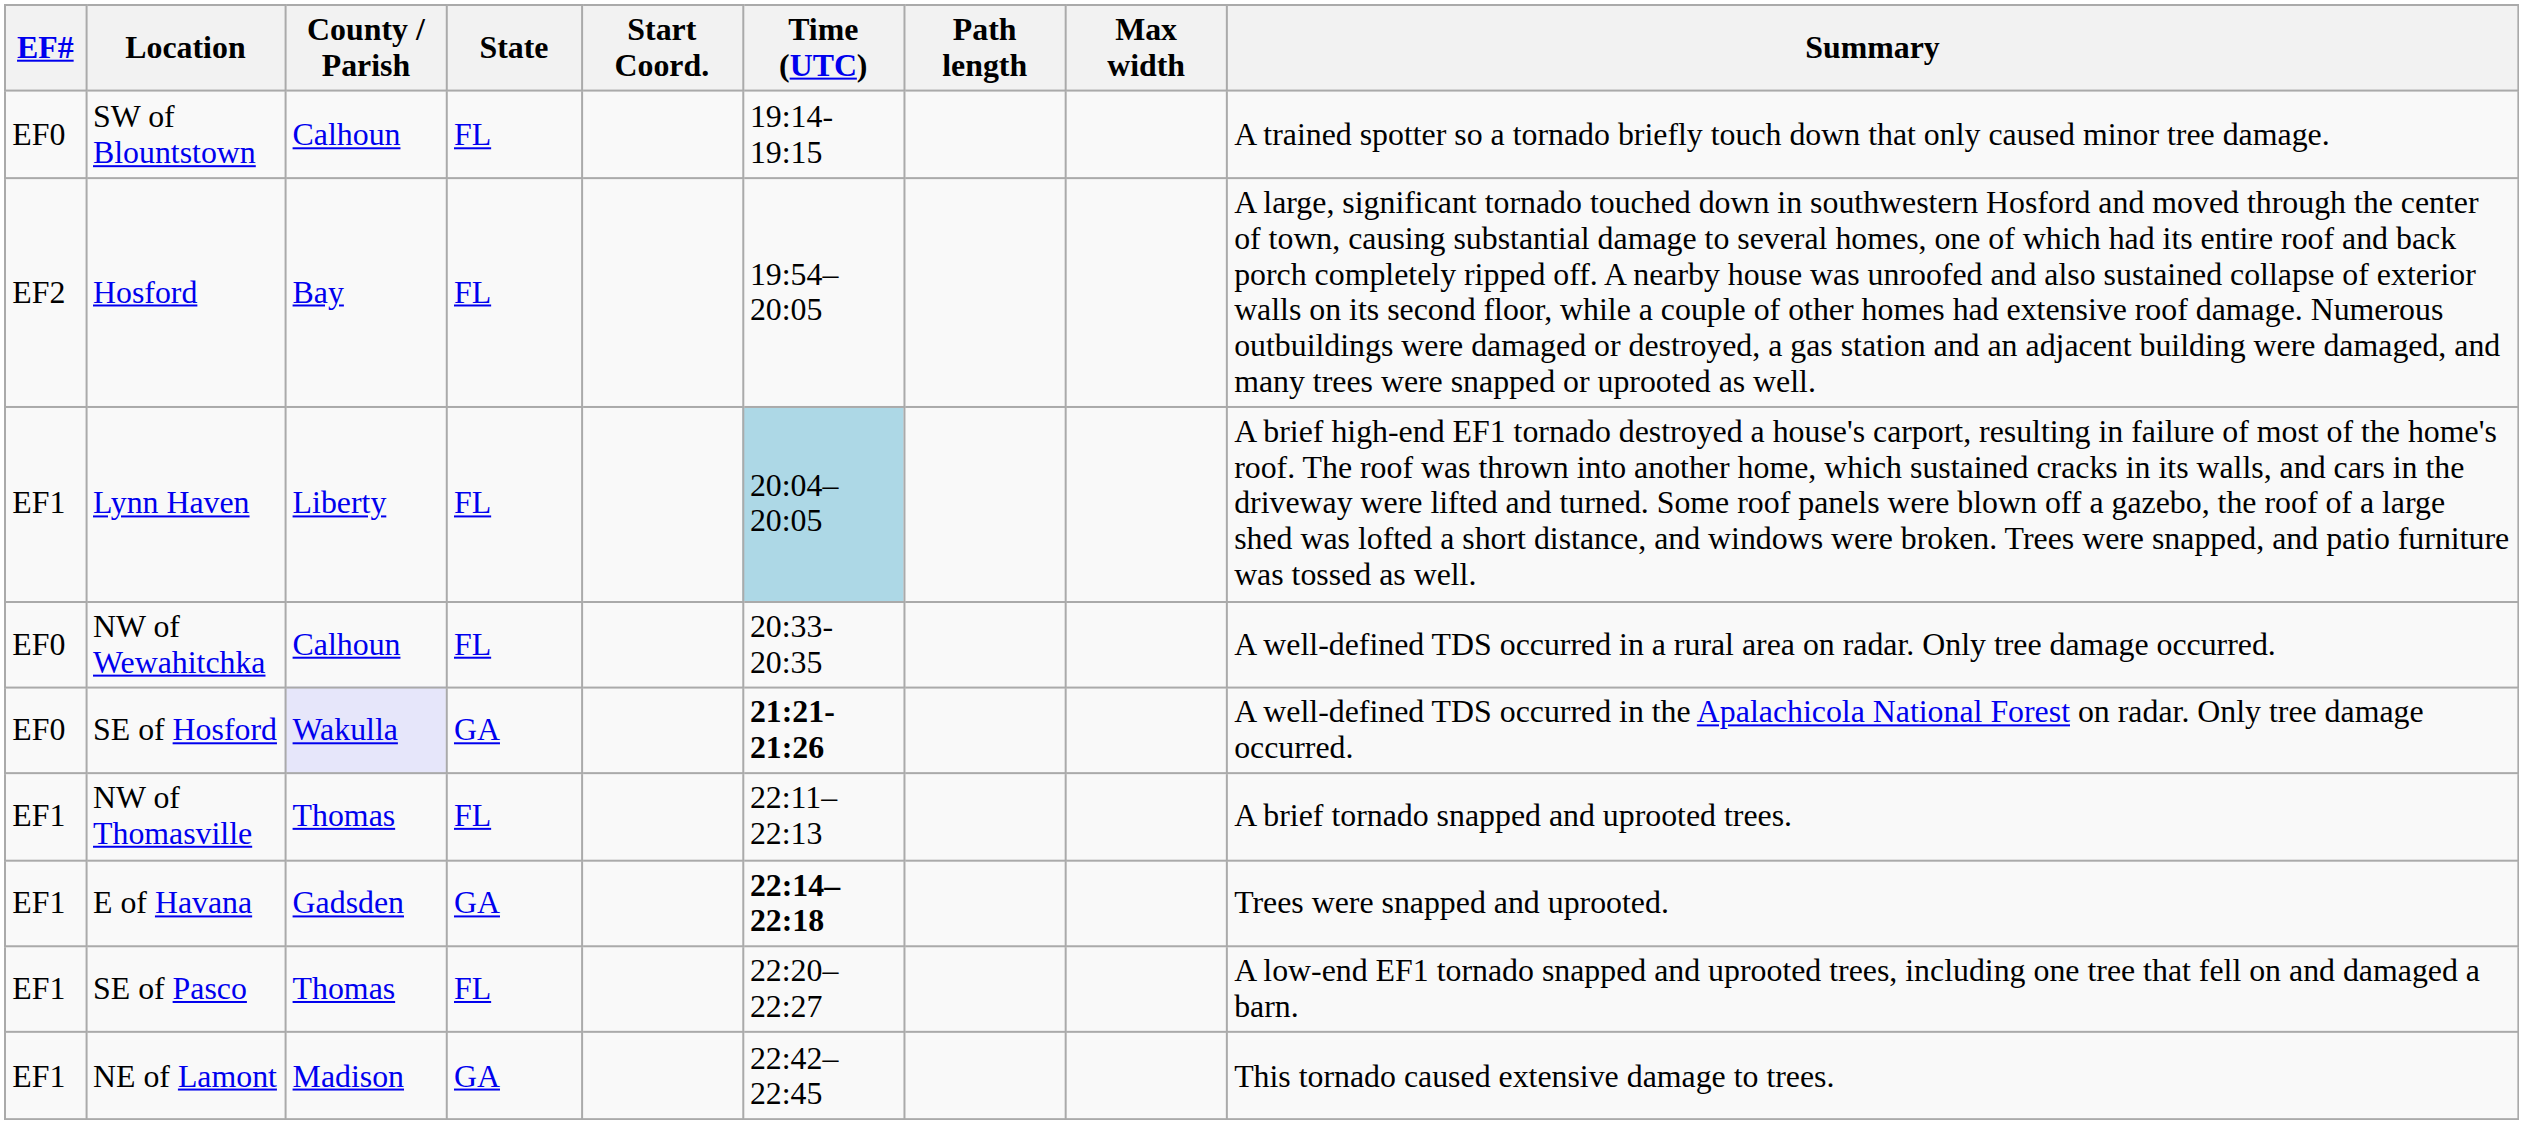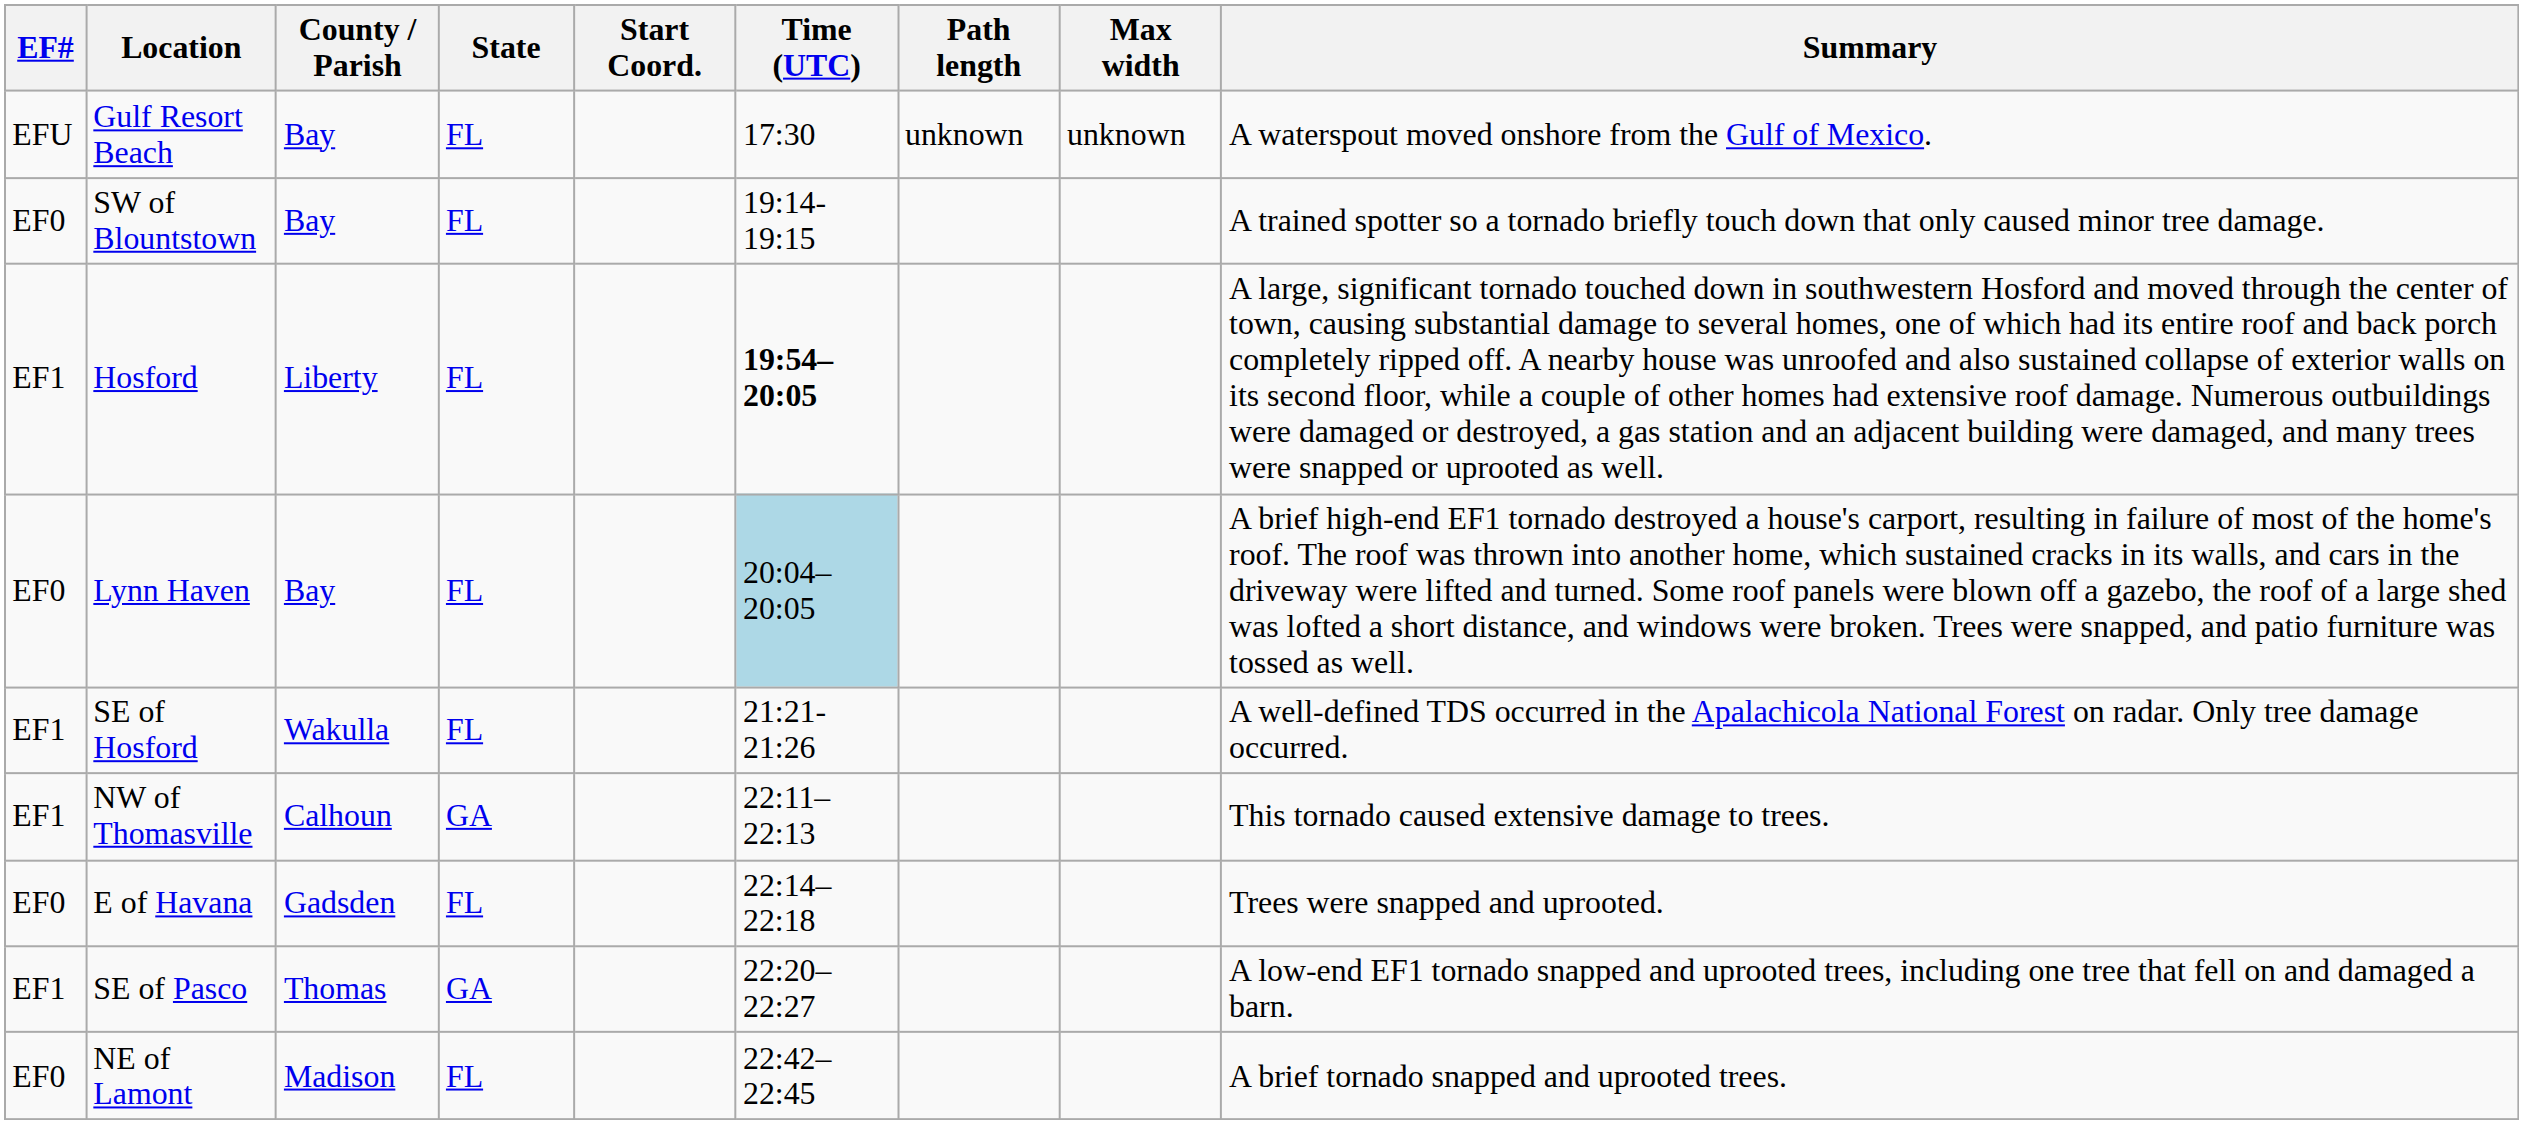+ row: EFU | Gulf Resort Beach | Bay | FL | 17:30 | unknown | unknown | A waterspout moved onshore from the Gulf of Mexico.
SW of Blountstown | County / Parish: Calhoun -> Bay
Hosford | EF#: EF2 -> EF1
Hosford | County / Parish: Bay -> Liberty
Hosford | Time (UTC): normal -> bold
Lynn Haven | EF#: EF1 -> EF0
Lynn Haven | County / Parish: Liberty -> Bay
- row: EF0 | NW of Wewahitchka | Calhoun | FL | 20:33-20:35 | A well-defined TDS occurred in a rural area on radar. Only tree damage occurred.
SE of Hosford | EF#: EF0 -> EF1
SE of Hosford | County / Parish: lavender background -> no background
SE of Hosford | State: GA -> FL
SE of Hosford | Time (UTC): bold -> normal
NW of Thomasville | County / Parish: Thomas -> Calhoun
NW of Thomasville | State: FL -> GA
NW of Thomasville | Summary: A brief tornado snapped and uprooted trees. -> This tornado caused extensive damage to trees.
E of Havana | EF#: EF1 -> EF0
E of Havana | State: GA -> FL
E of Havana | Time (UTC): bold -> normal
SE of Pasco | State: FL -> GA
NE of Lamont | EF#: EF1 -> EF0
NE of Lamont | State: GA -> FL
NE of Lamont | Summary: This tornado caused extensive damage to trees. -> A brief tornado snapped and uprooted trees.
